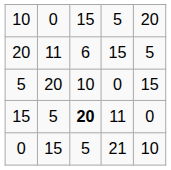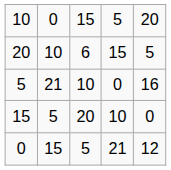row 2 | column 2: 11 -> 10
row 3 | column 2: 20 -> 21
row 3 | column 5: 15 -> 16
row 4 | column 3: bold -> normal
row 4 | column 4: 11 -> 10
row 5 | column 5: 10 -> 12
